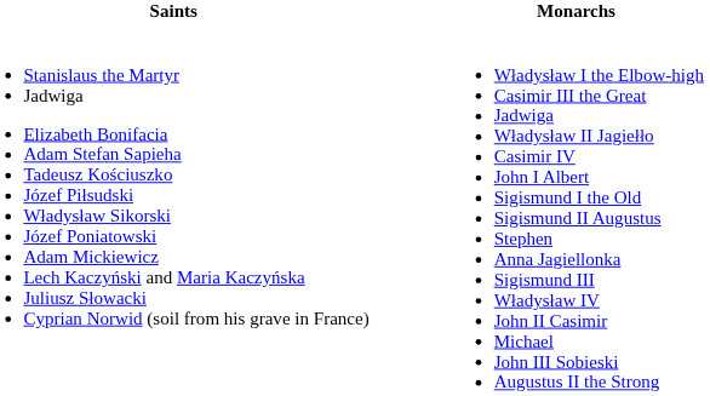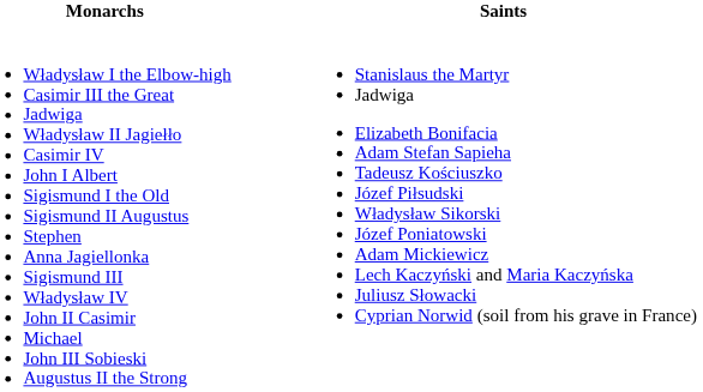columns swapped: Monarchs <-> Saints
